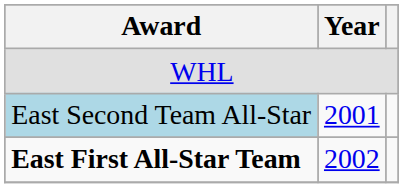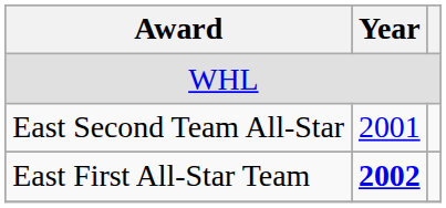East Second Team All-Star | Award: lightblue background -> no background
East First All-Star Team | Award: bold -> normal
East First All-Star Team | Year: normal -> bold
